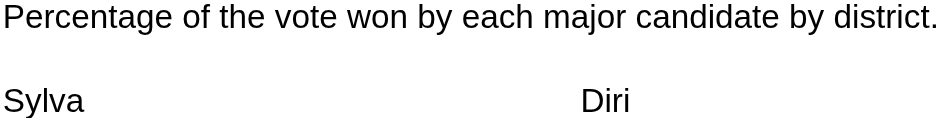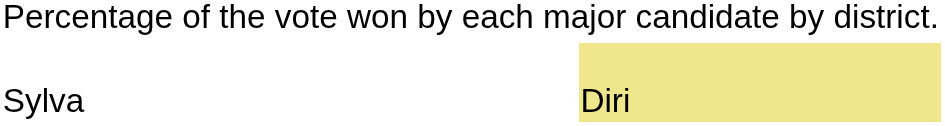Sylva | column 2: no background -> khaki background
